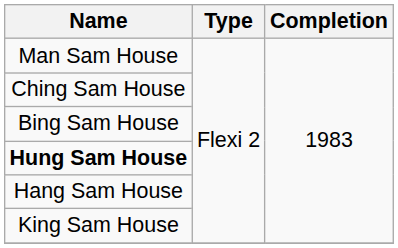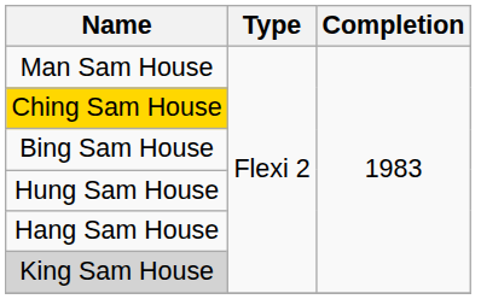Ching Sam House | Name: no background -> gold background
Hung Sam House | Name: bold -> normal
King Sam House | Name: no background -> lightgrey background
